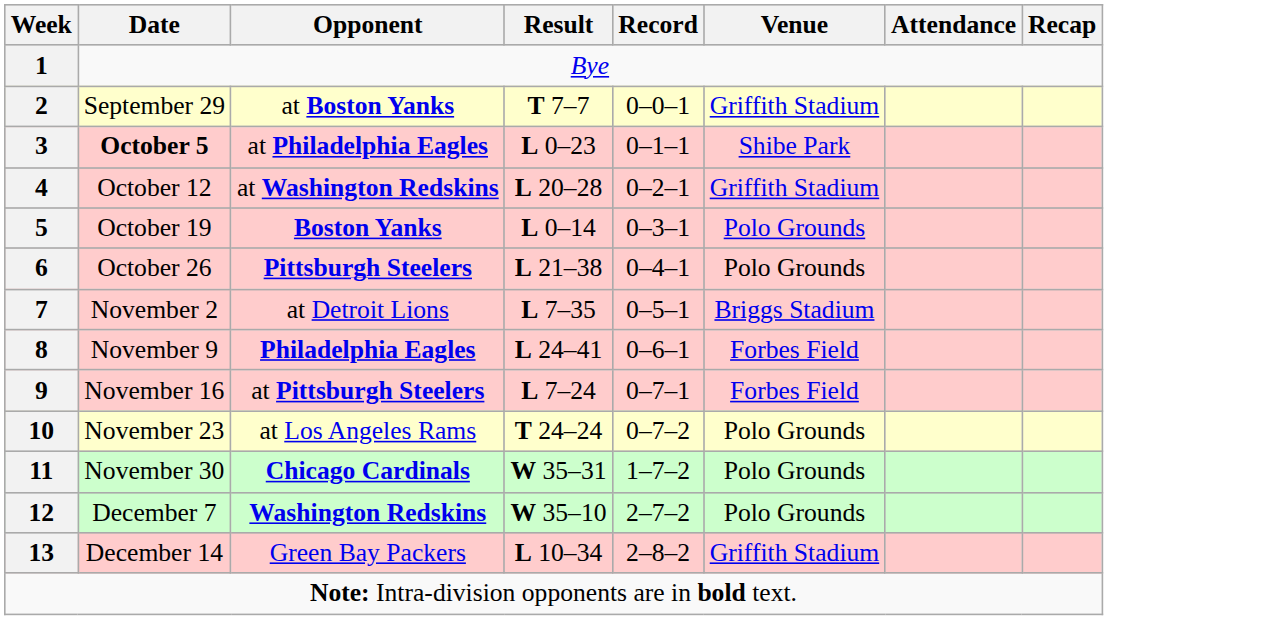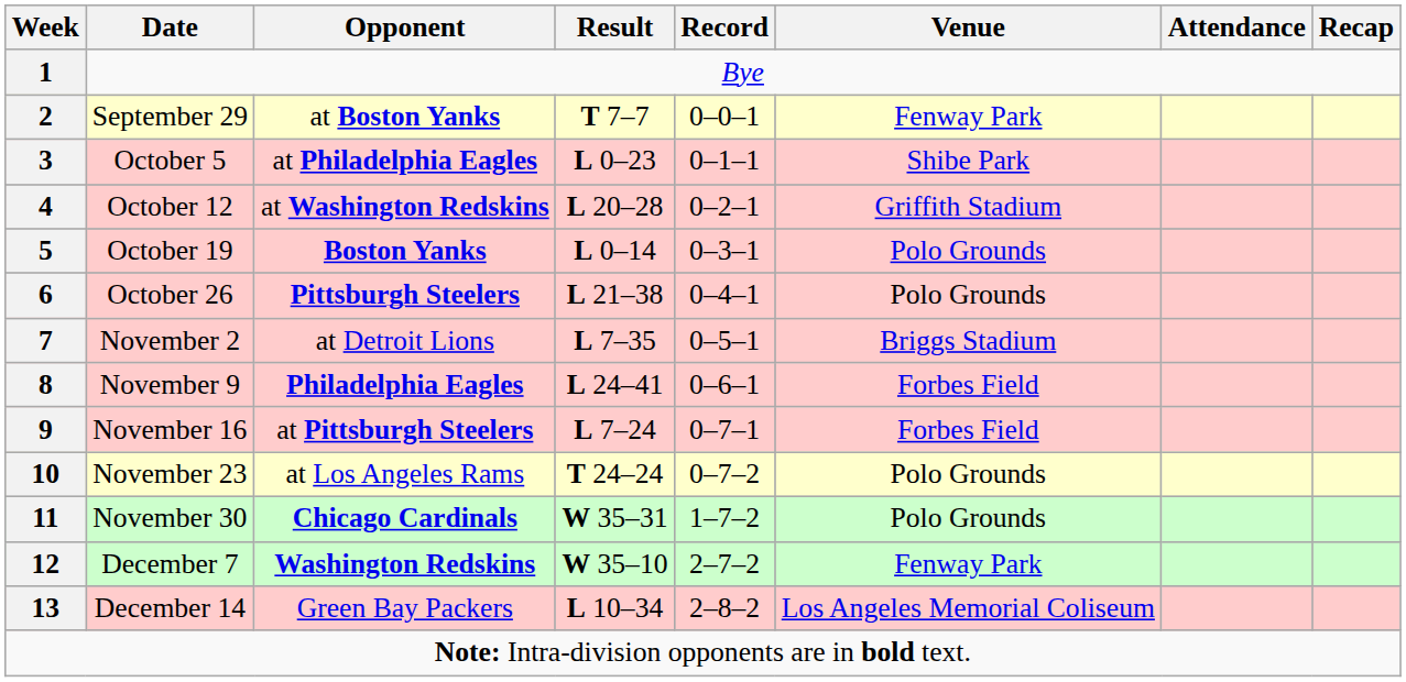2 | Venue: Griffith Stadium -> Fenway Park
3 | Date: bold -> normal
12 | Venue: Polo Grounds -> Fenway Park
13 | Venue: Griffith Stadium -> Los Angeles Memorial Coliseum
